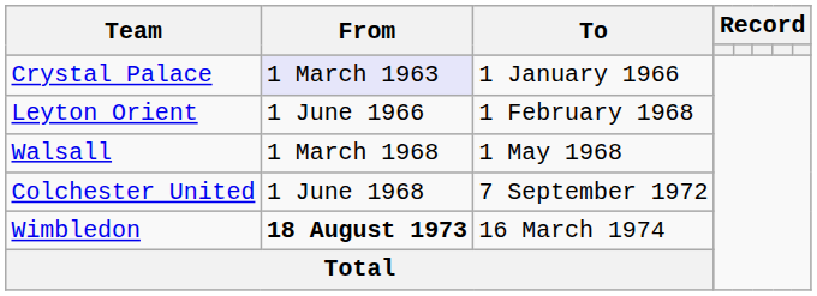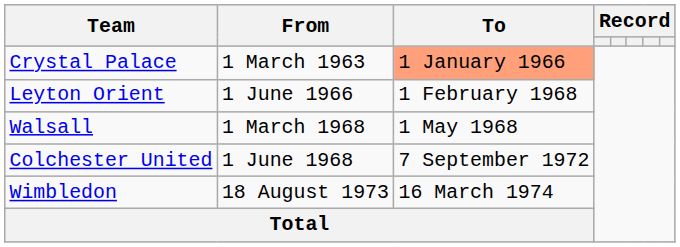Crystal Palace | From: lavender background -> no background
Crystal Palace | To: no background -> lightsalmon background
Wimbledon | From: bold -> normal
